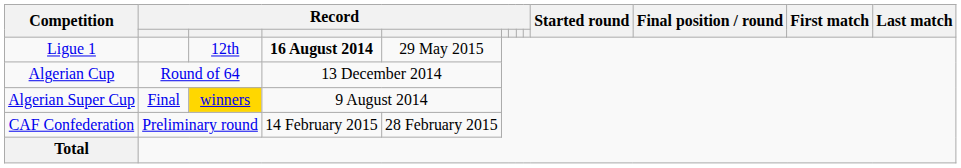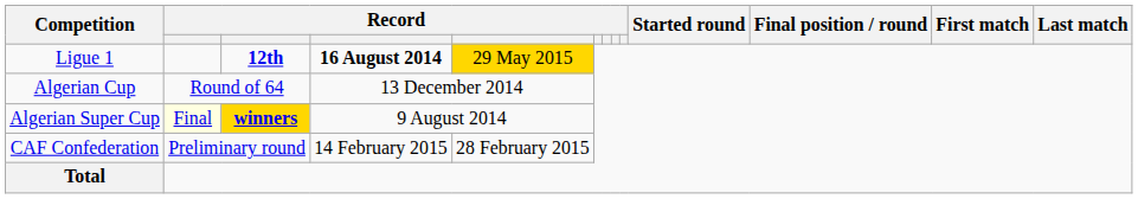Ligue 1 | column 3: normal -> bold
Ligue 1 | column 5: no background -> gold background
Algerian Super Cup | column 2: no background -> lightyellow background
Algerian Super Cup | column 3: normal -> bold
